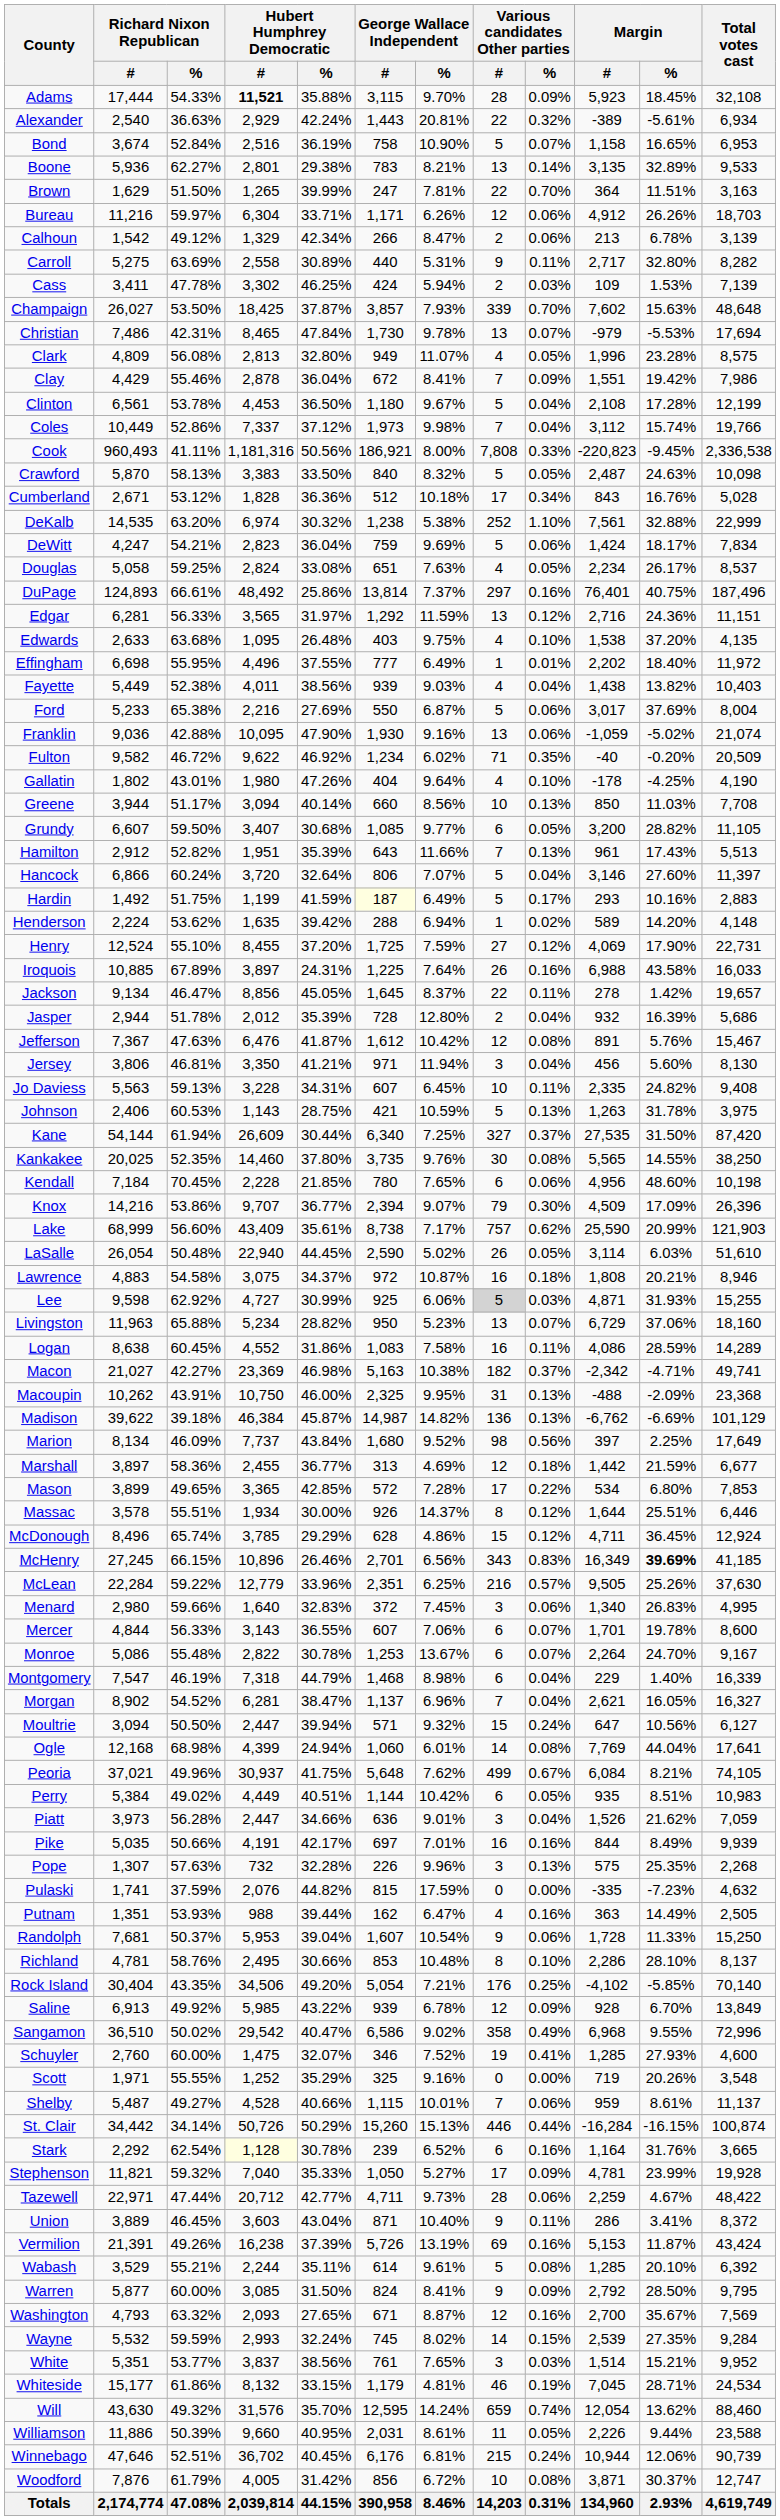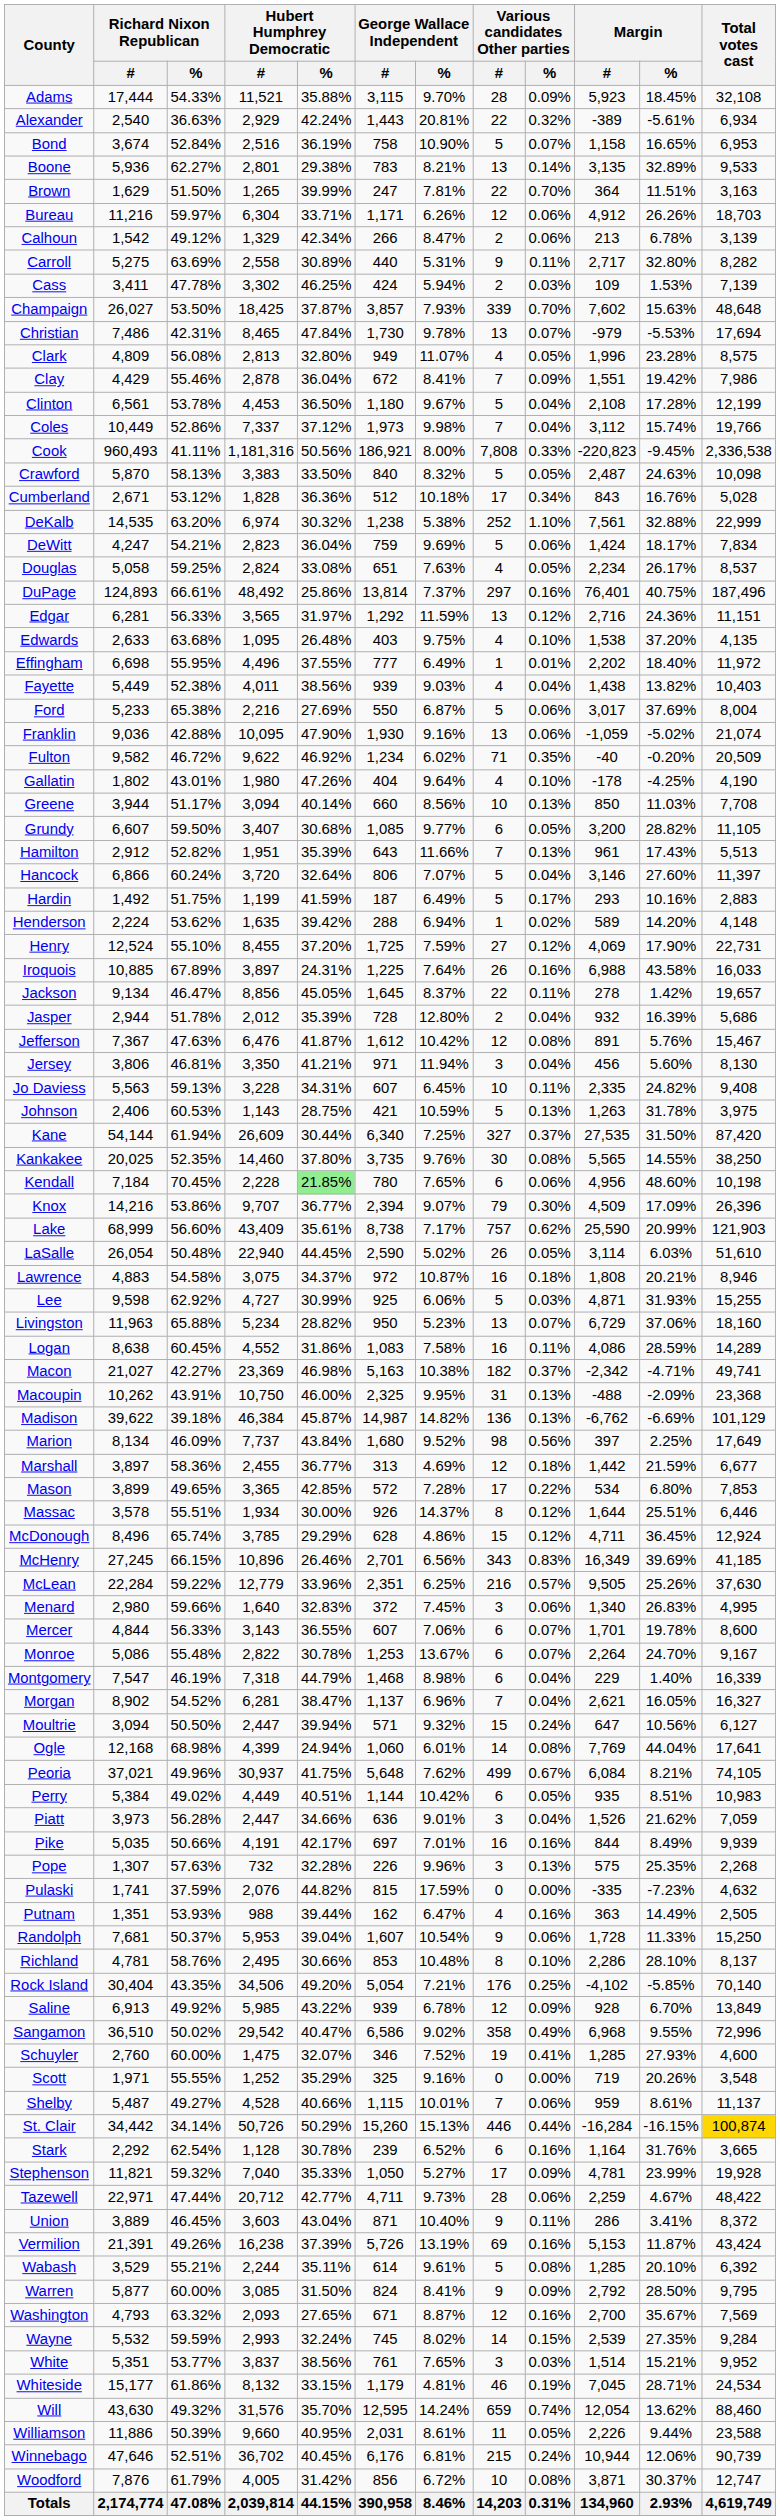Adams | Hubert Humphrey Democratic / #: bold -> normal
Hardin | George Wallace Independent / #: lightyellow background -> no background
Kendall | Hubert Humphrey Democratic / %: no background -> lightgreen background
Lee | Various candidates Other parties / #: lightgrey background -> no background
McHenry | Margin / %: bold -> normal
St. Clair | Total votes cast: no background -> gold background
Stark | Hubert Humphrey Democratic / #: lightyellow background -> no background
